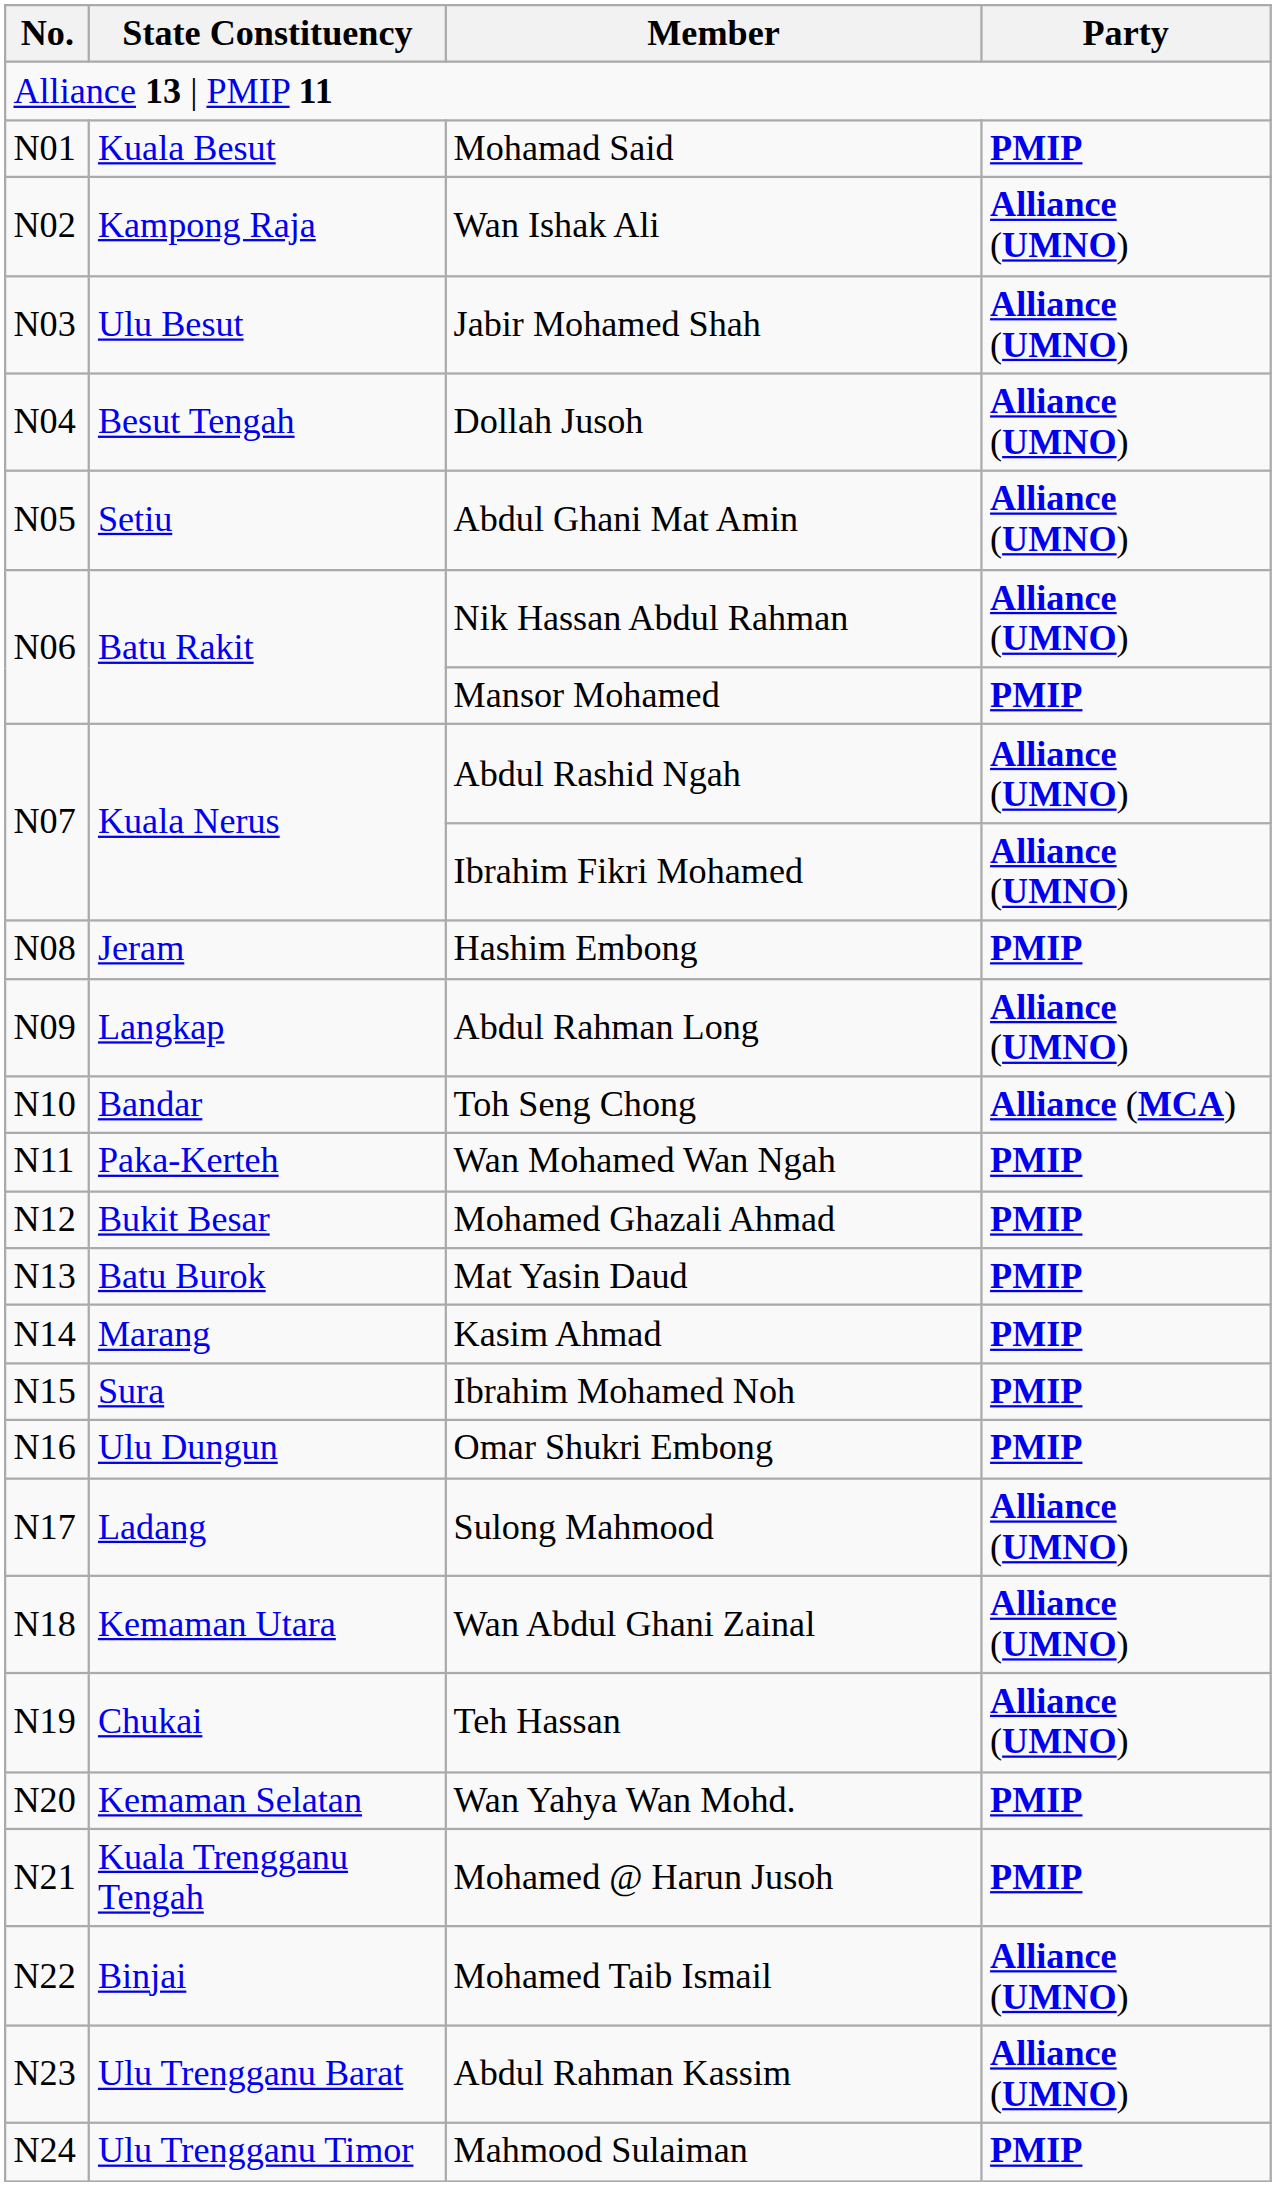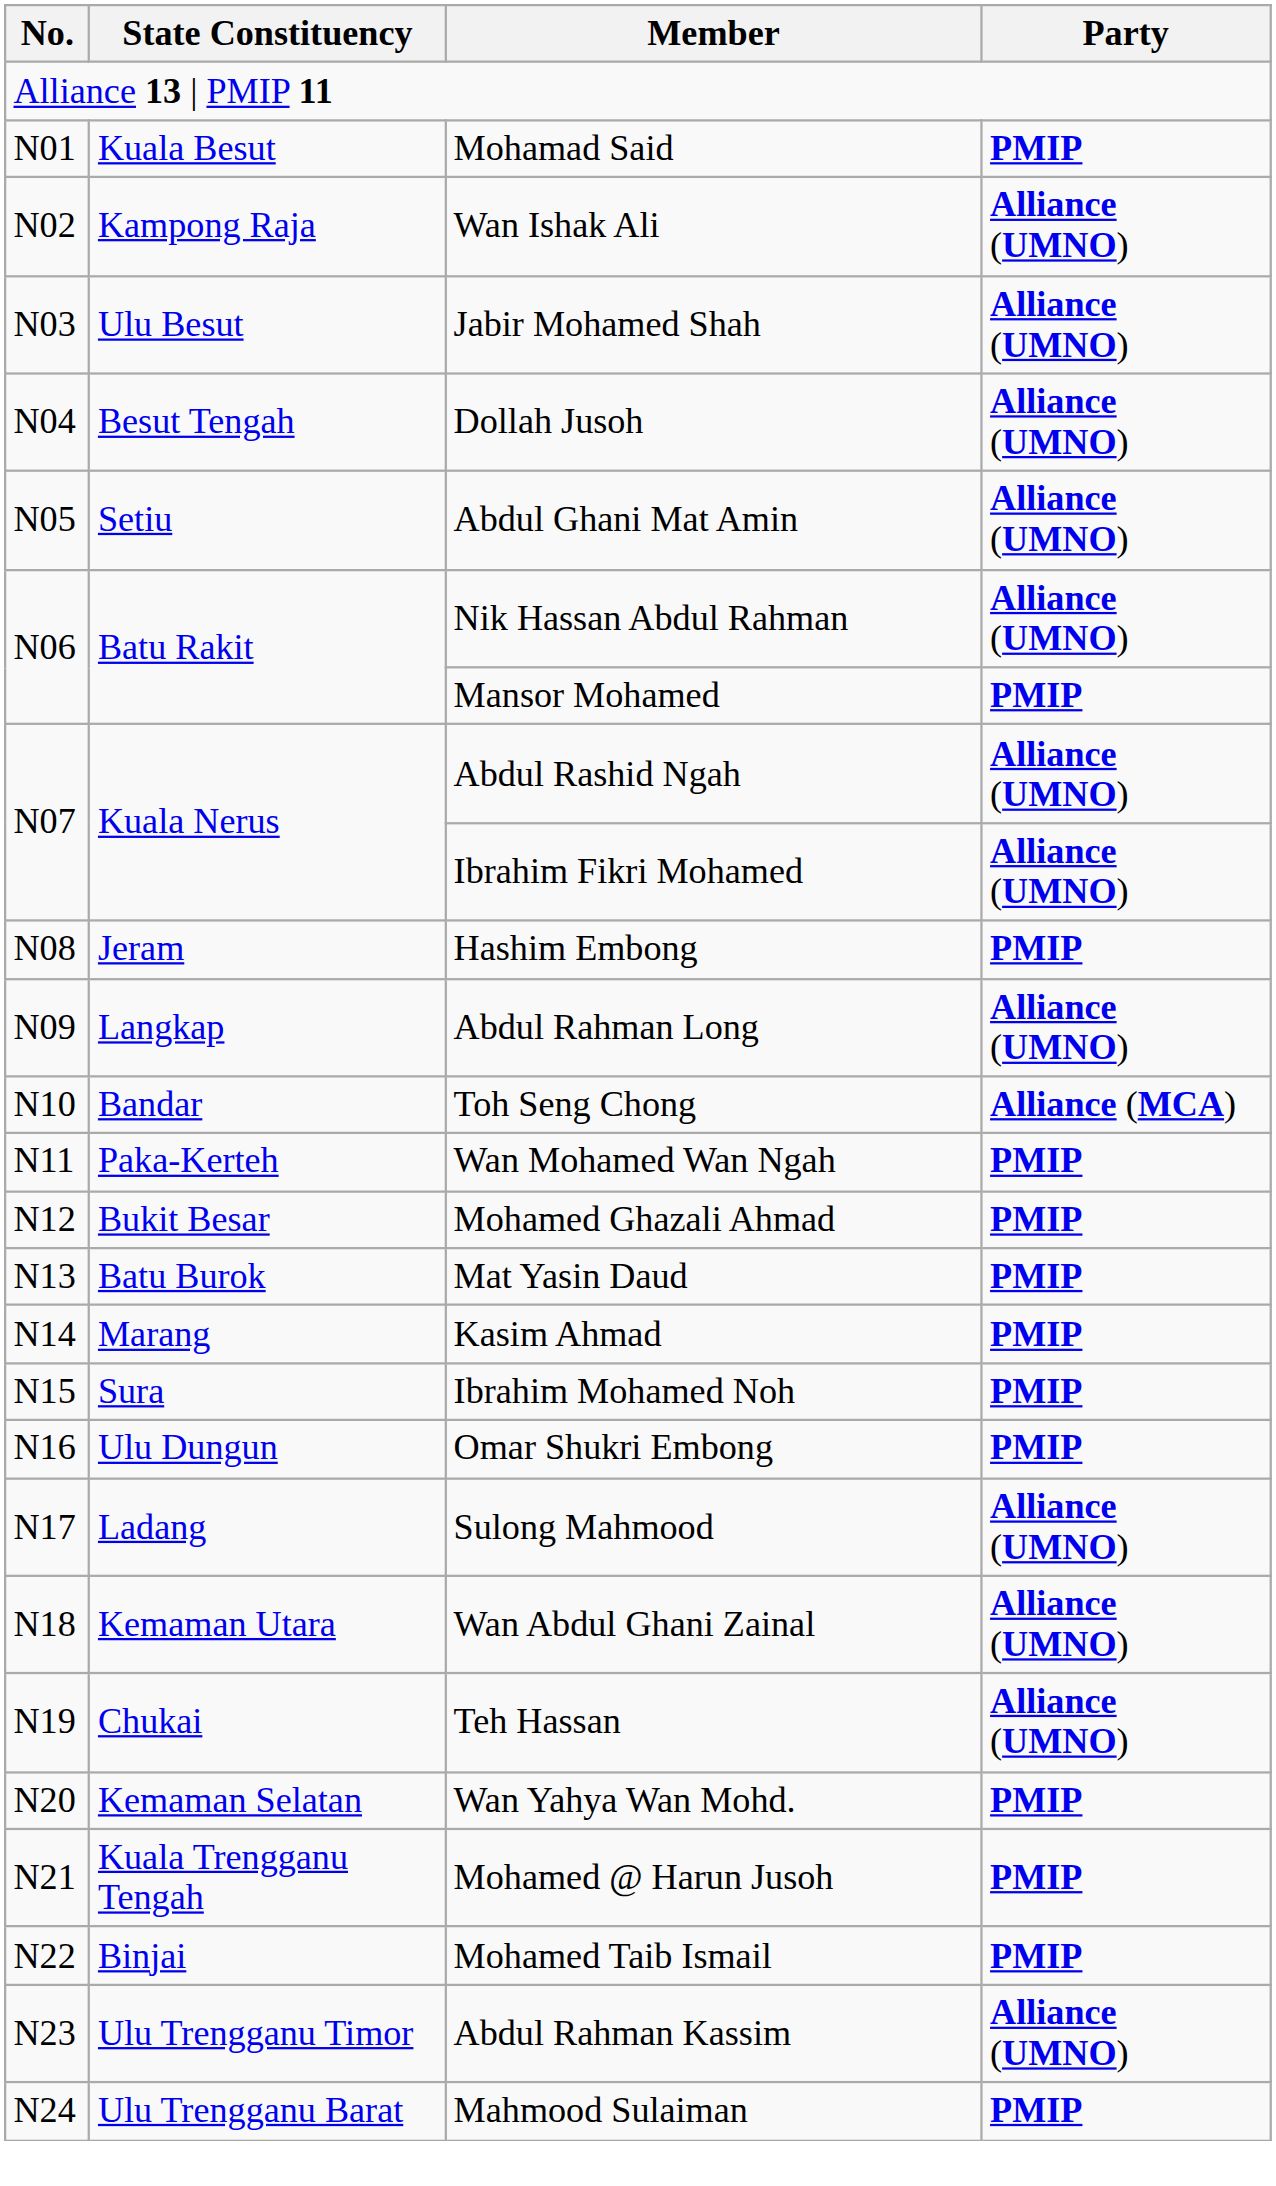Mohamed Taib Ismail | Party: Alliance (UMNO) -> PMIP
Abdul Rahman Kassim | State Constituency: Ulu Trengganu Barat -> Ulu Trengganu Timor
Mahmood Sulaiman | State Constituency: Ulu Trengganu Timor -> Ulu Trengganu Barat
